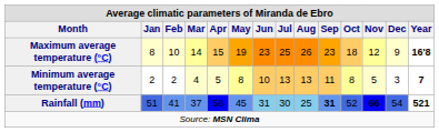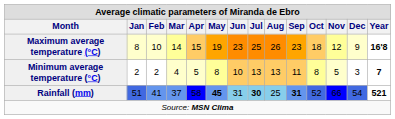Rainfall (mm) | May: normal -> bold
Rainfall (mm) | Jul: normal -> bold
Rainfall (mm) | Nov: bold -> normal
